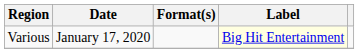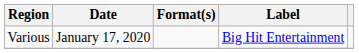Various | Label: lightyellow background -> no background
